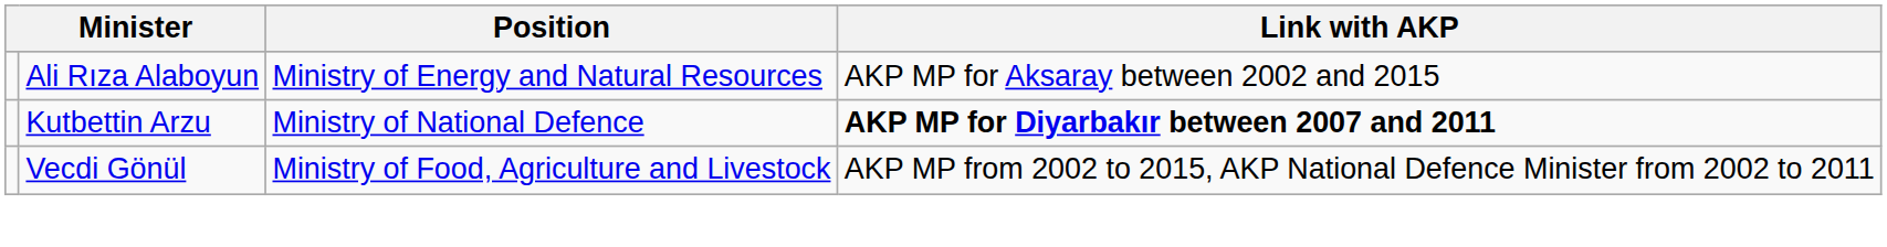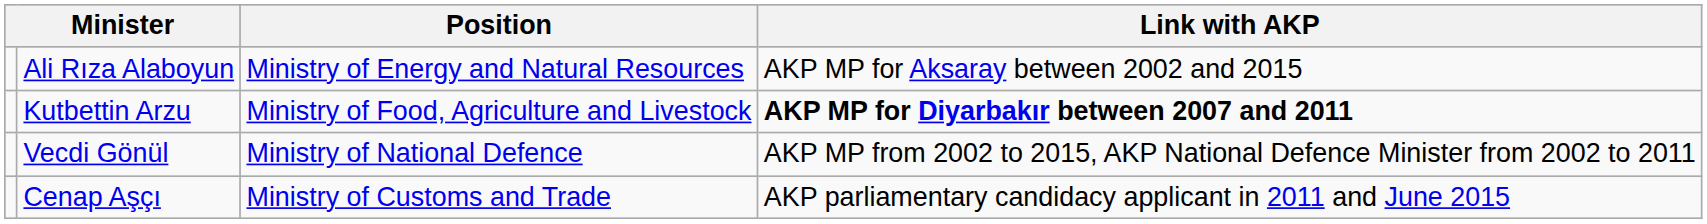Kutbettin Arzu | Position: Ministry of National Defence -> Ministry of Food, Agriculture and Livestock
Vecdi Gönül | Position: Ministry of Food, Agriculture and Livestock -> Ministry of National Defence
+ row: Cenap Aşçı | Ministry of Customs and Trade | AKP parliamentary candidacy applicant in 2011 and June 2015
